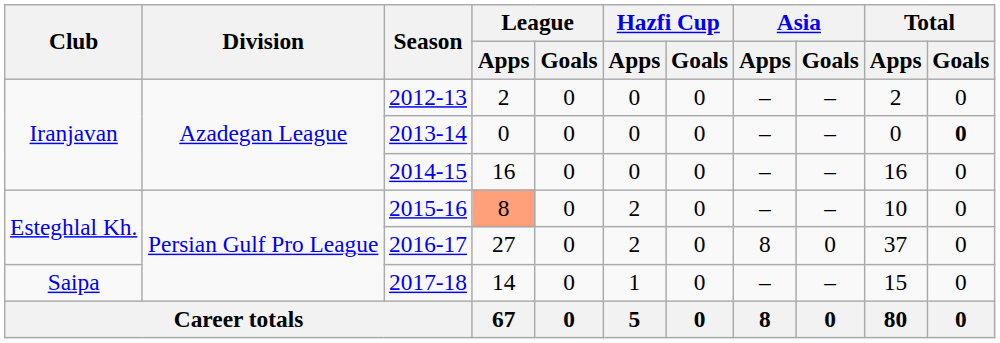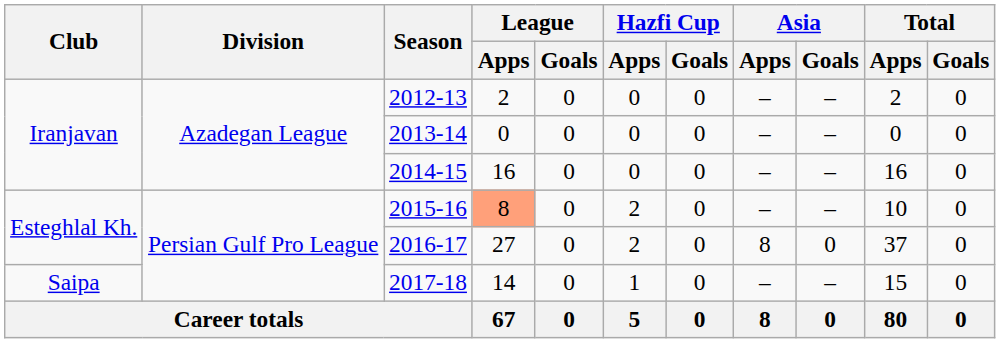2013-14 | Total / Goals: bold -> normal
